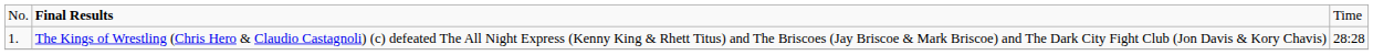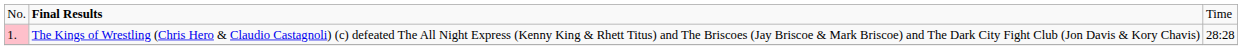row 2 | column 1: no background -> pink background
